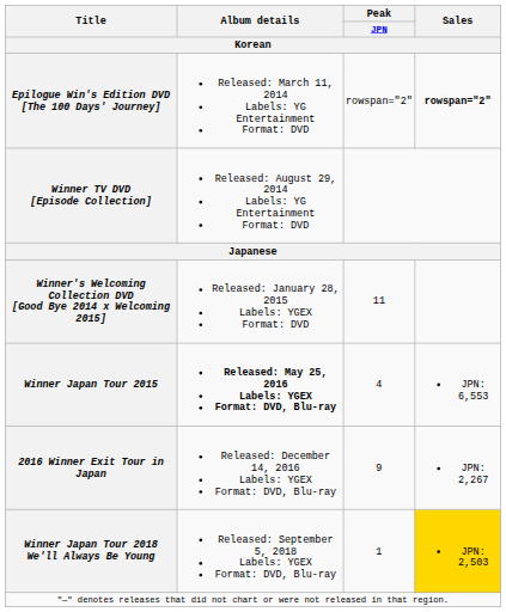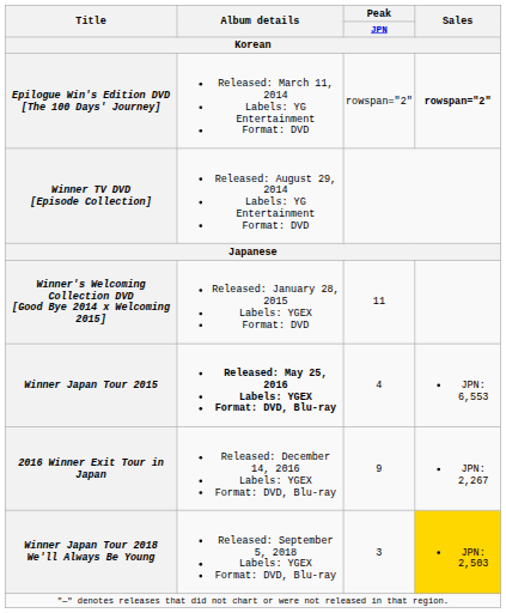Winner Japan Tour 2018 We'll Always Be Young | Peak / JPN / Korean: 1 -> 3
